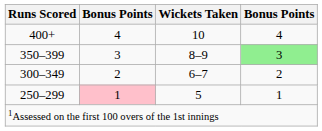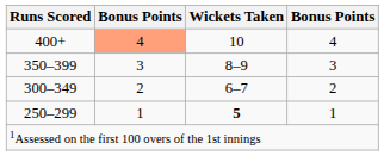400+ | column 2: no background -> lightsalmon background
350–399 | column 4: lightgreen background -> no background
250–299 | column 2: pink background -> no background
250–299 | Wickets Taken: normal -> bold
